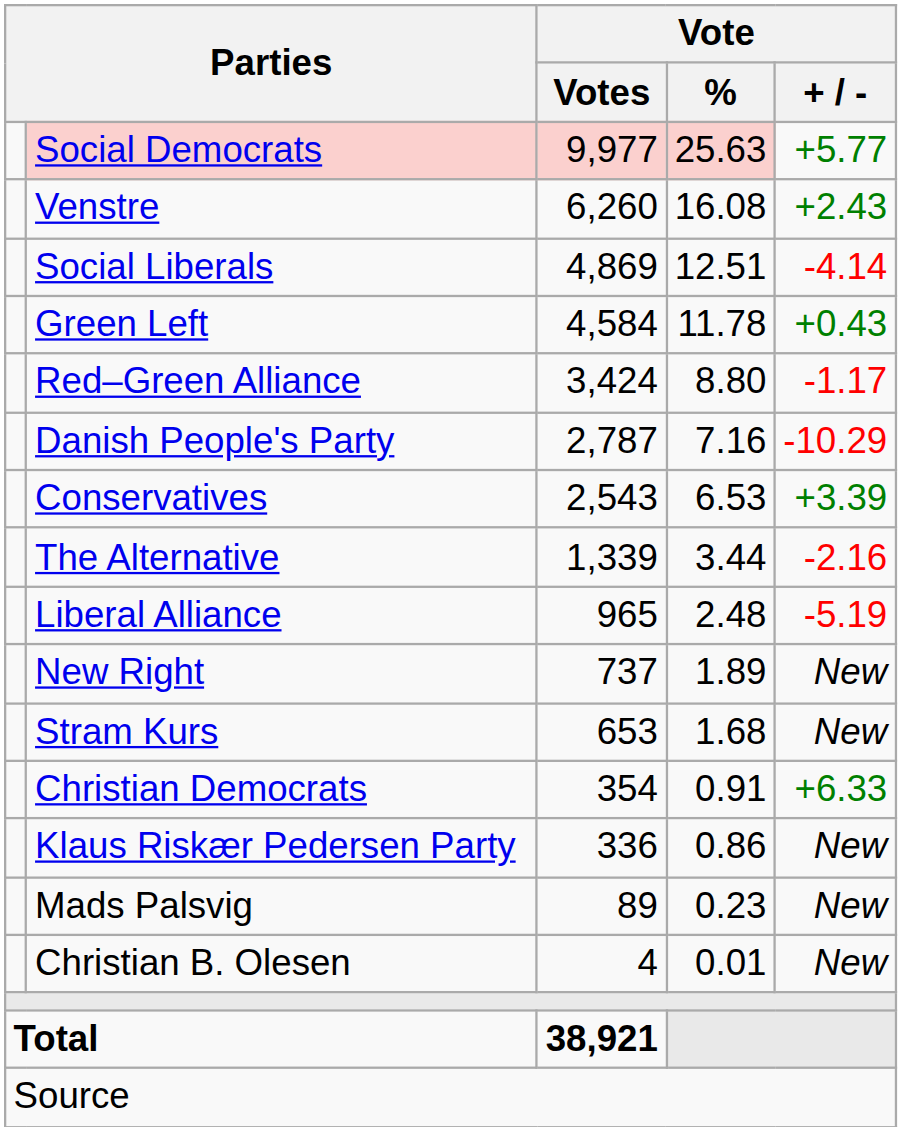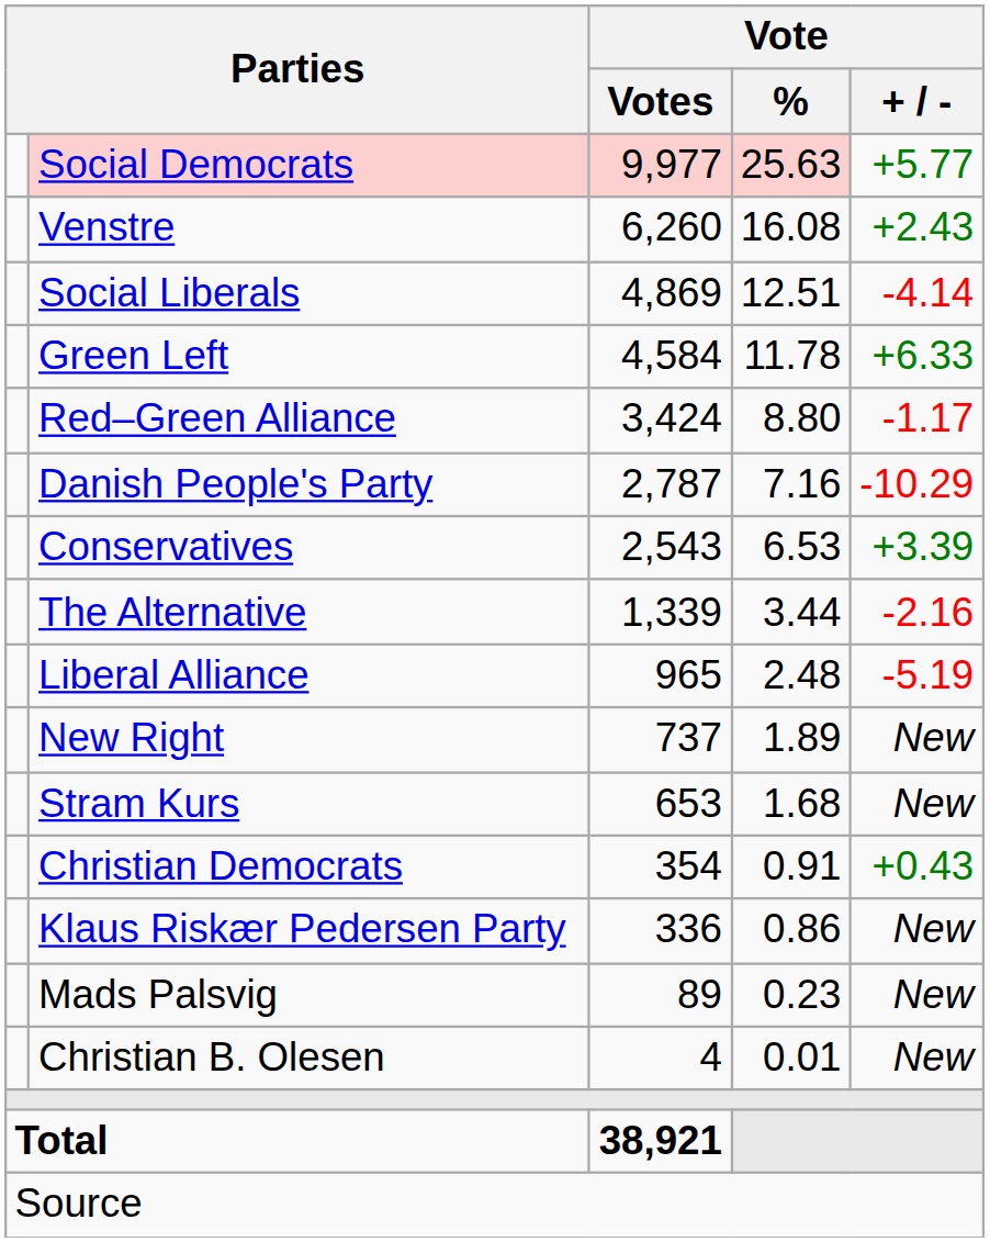Green Left | Vote / + / -: +0.43 -> +6.33
Christian Democrats | Vote / + / -: +6.33 -> +0.43
